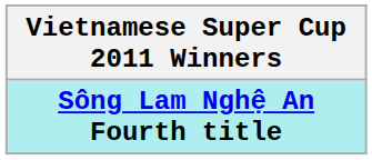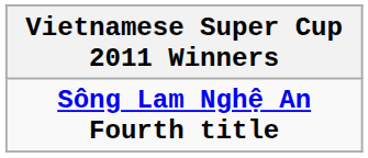row 2 | column 1: paleturquoise background -> no background
